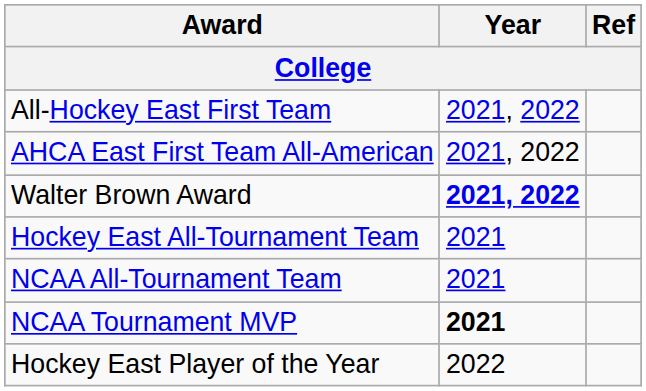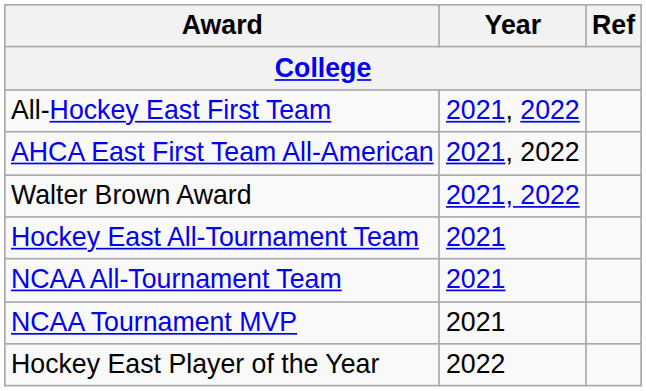Walter Brown Award | Year: bold -> normal
NCAA Tournament MVP | Year: bold -> normal
